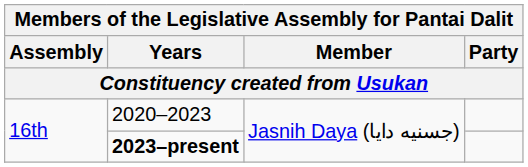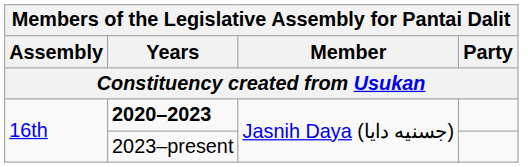2020–2023 | Years: normal -> bold
2023–present | Years: bold -> normal
